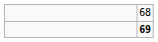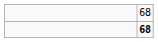row 2 | column 2: 69 -> 68
